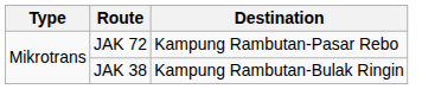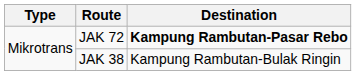JAK 72 | Destination: normal -> bold
